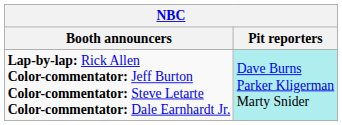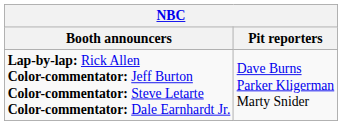row 3 | Pit reporters: paleturquoise background -> no background
